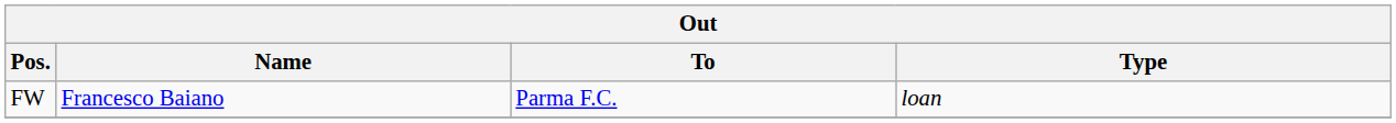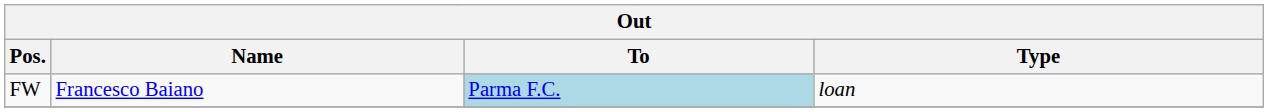FW | To: no background -> lightblue background
